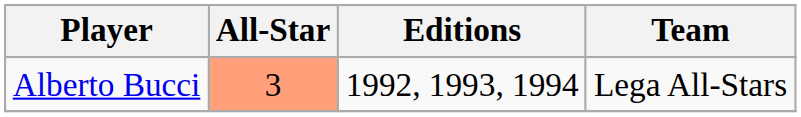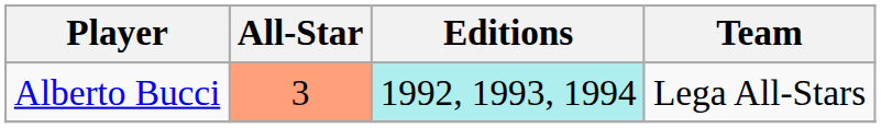Alberto Bucci | Editions: no background -> paleturquoise background
